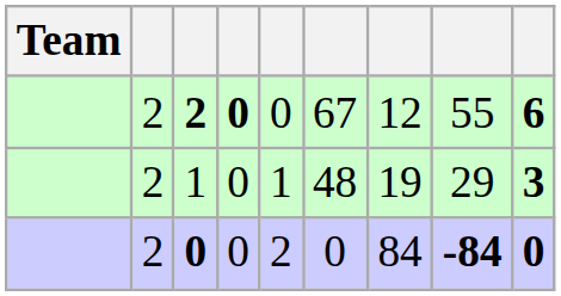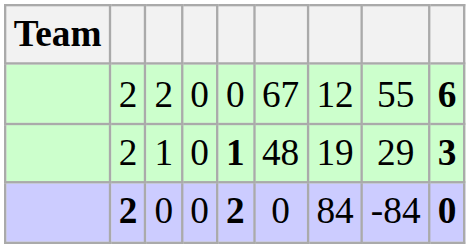row 2 | column 3: bold -> normal
row 2 | column 4: bold -> normal
row 3 | column 5: normal -> bold
row 4 | column 2: normal -> bold
row 4 | column 3: bold -> normal
row 4 | column 5: normal -> bold
row 4 | column 8: bold -> normal
